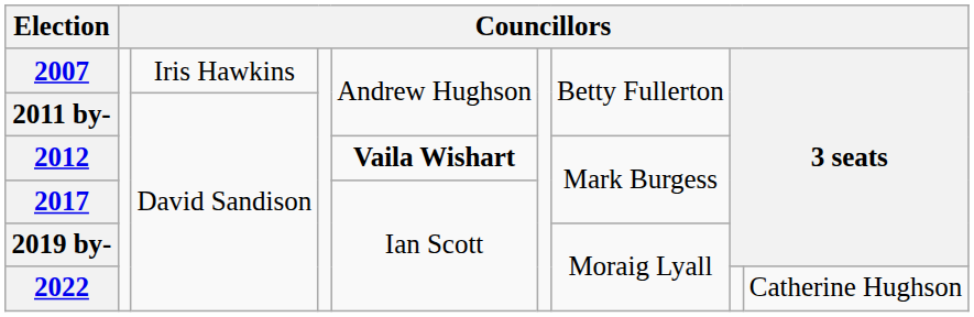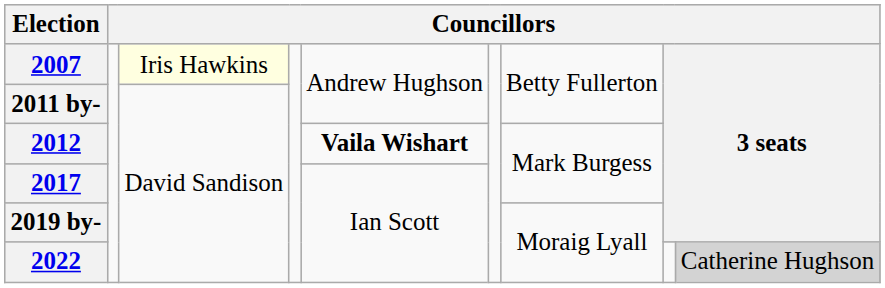2007 | column 3: no background -> lightyellow background
2022 | column 9: no background -> lightgrey background
